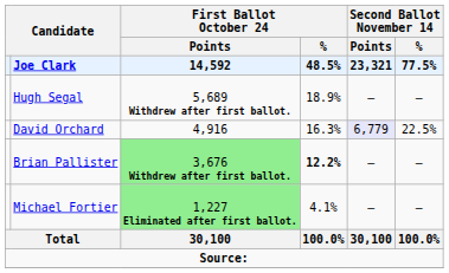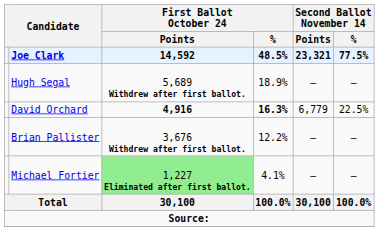David Orchard | First Ballot October 24 / Points: normal -> bold
David Orchard | First Ballot October 24 / %: normal -> bold
David Orchard | Second Ballot November 14 / Points: lavender background -> no background
Brian Pallister | First Ballot October 24 / Points: lightgreen background -> no background
Brian Pallister | First Ballot October 24 / %: bold -> normal
